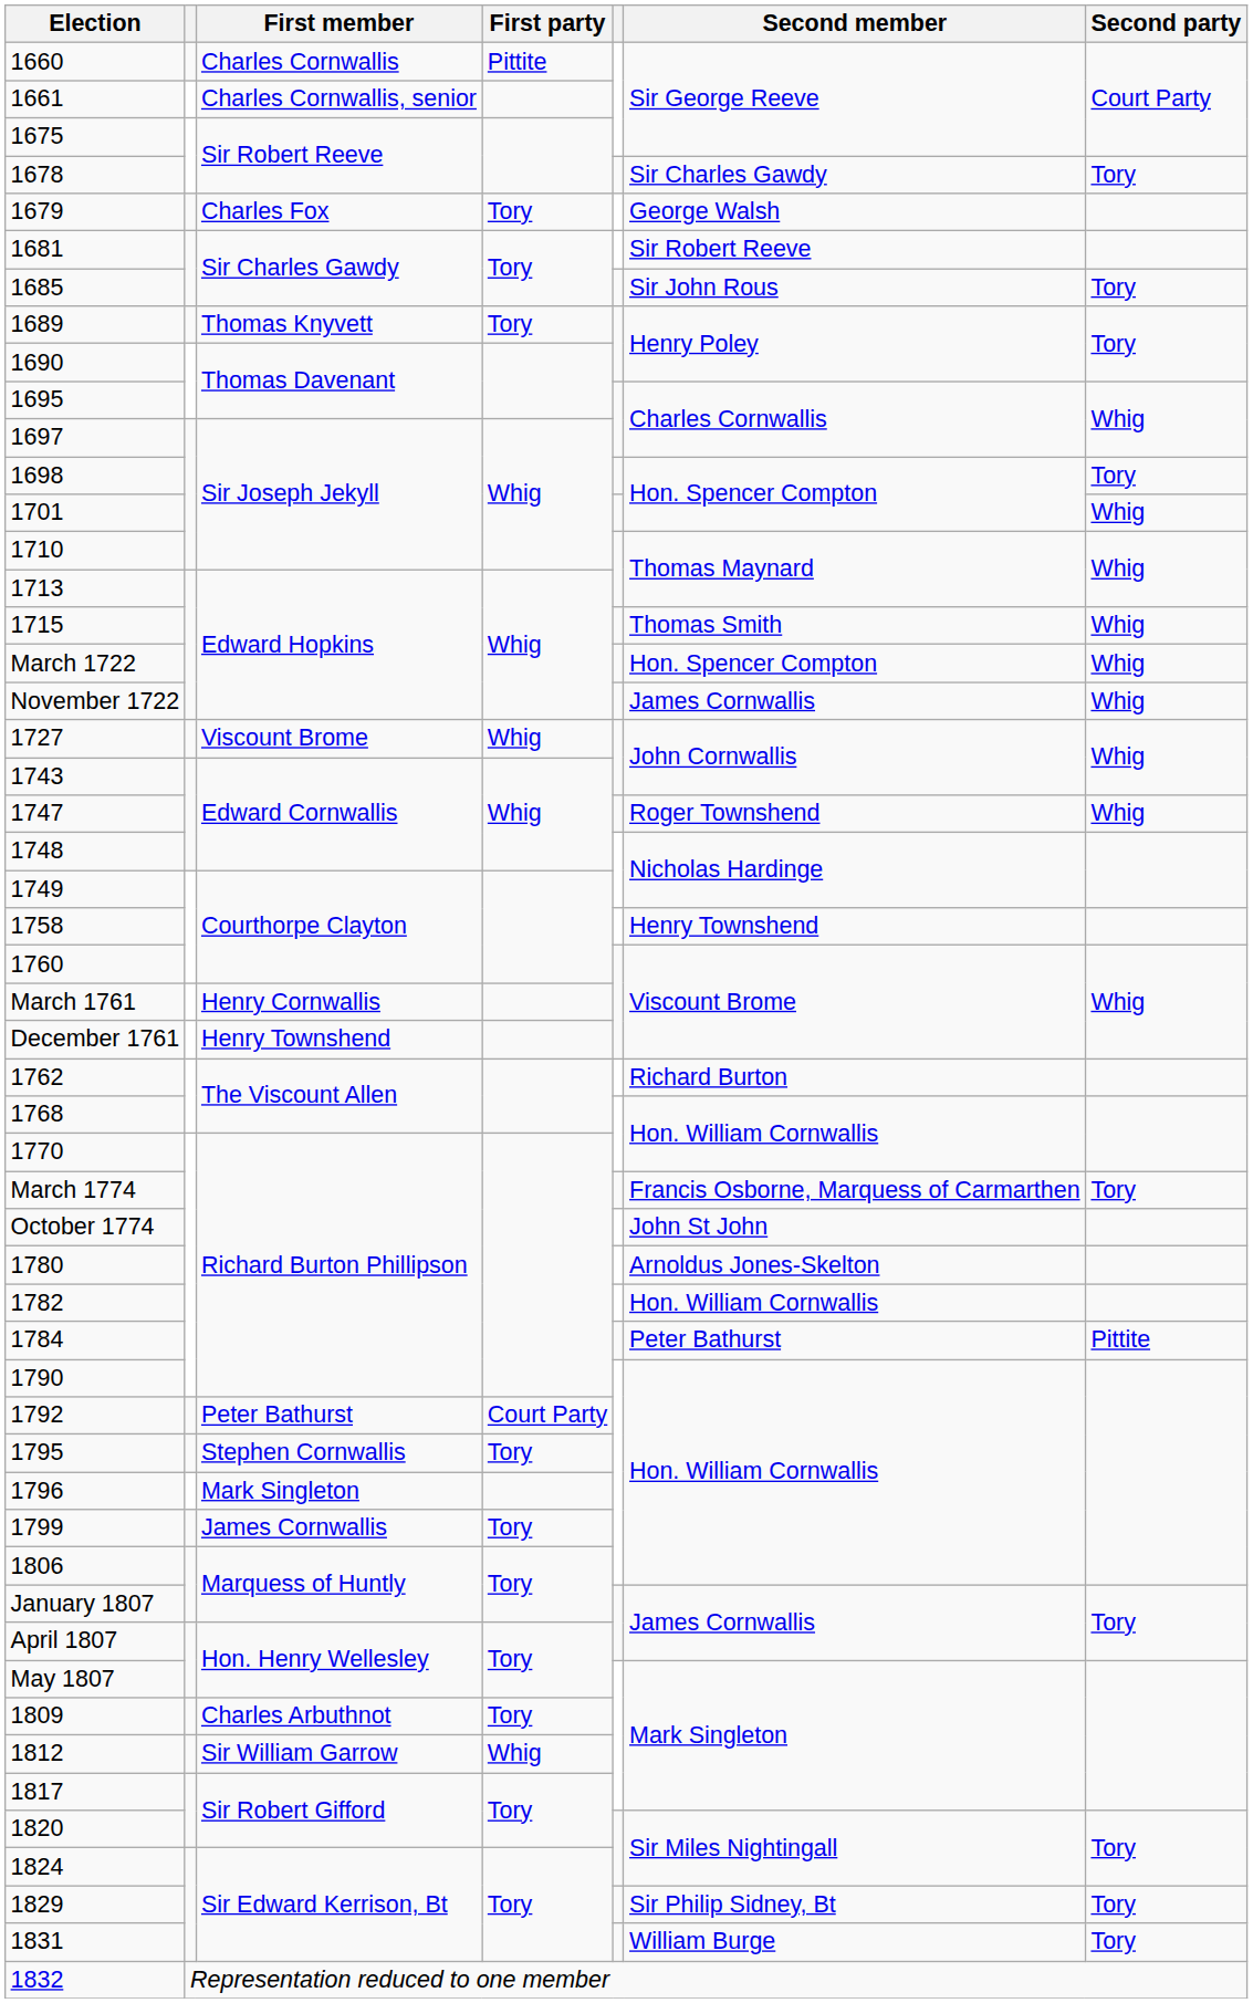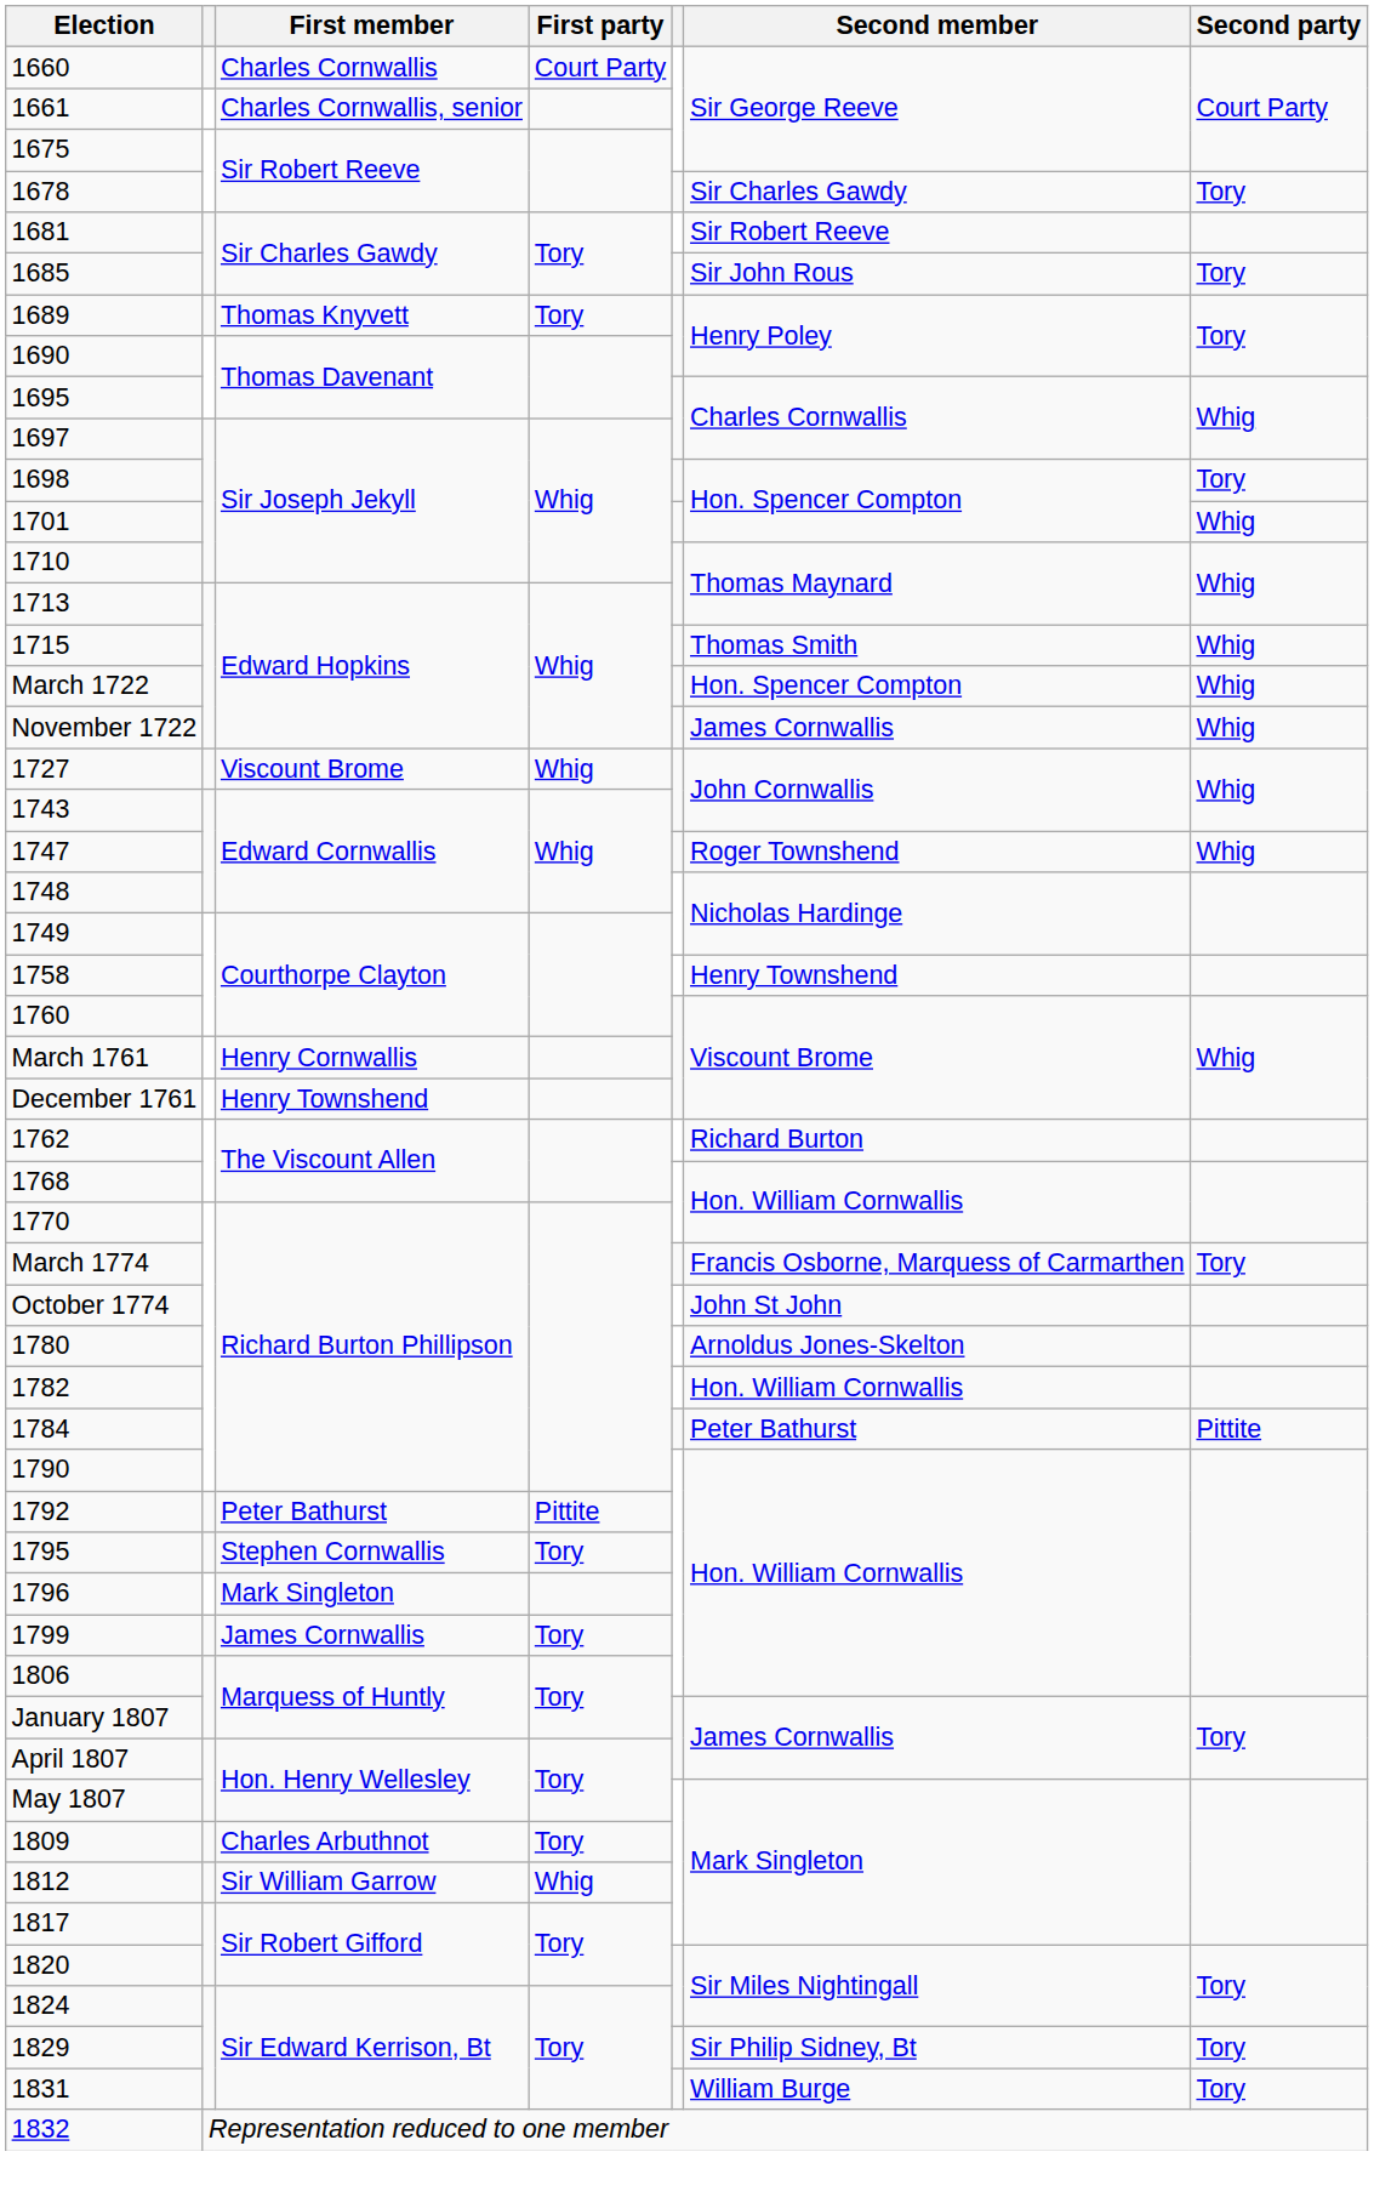1660 | First party: Pittite -> Court Party
- row: 1679 | Charles Fox | Tory | George Walsh
1792 | First party: Court Party -> Pittite
